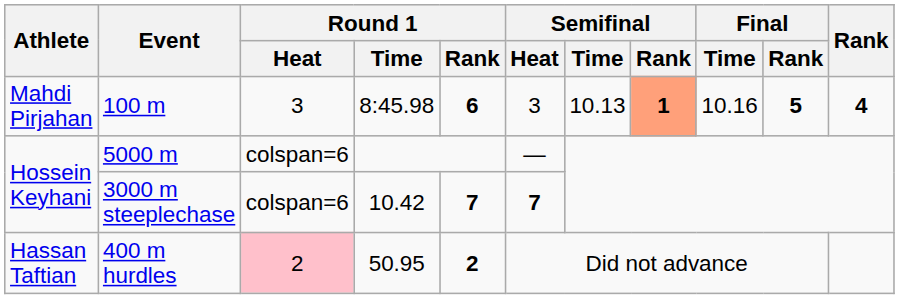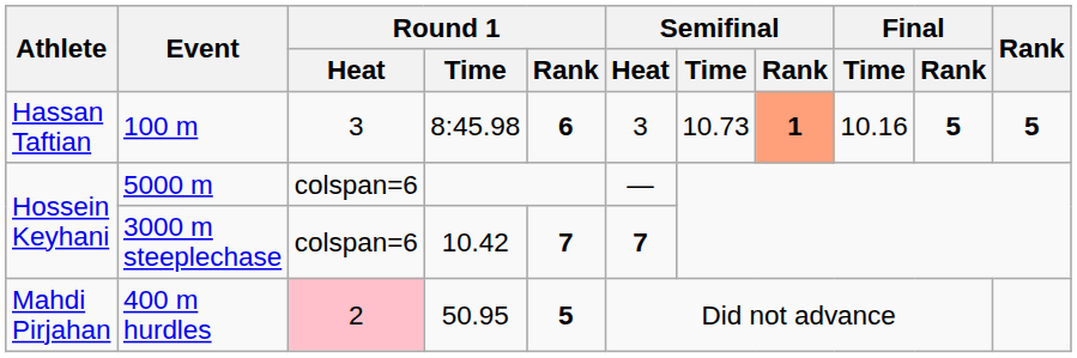100 m | Athlete: Mahdi Pirjahan -> Hassan Taftian
100 m | Semifinal / Time: 10.13 -> 10.73
100 m | Rank: 4 -> 5
400 m hurdles | Athlete: Hassan Taftian -> Mahdi Pirjahan
400 m hurdles | Round 1 / Rank: 2 -> 5
